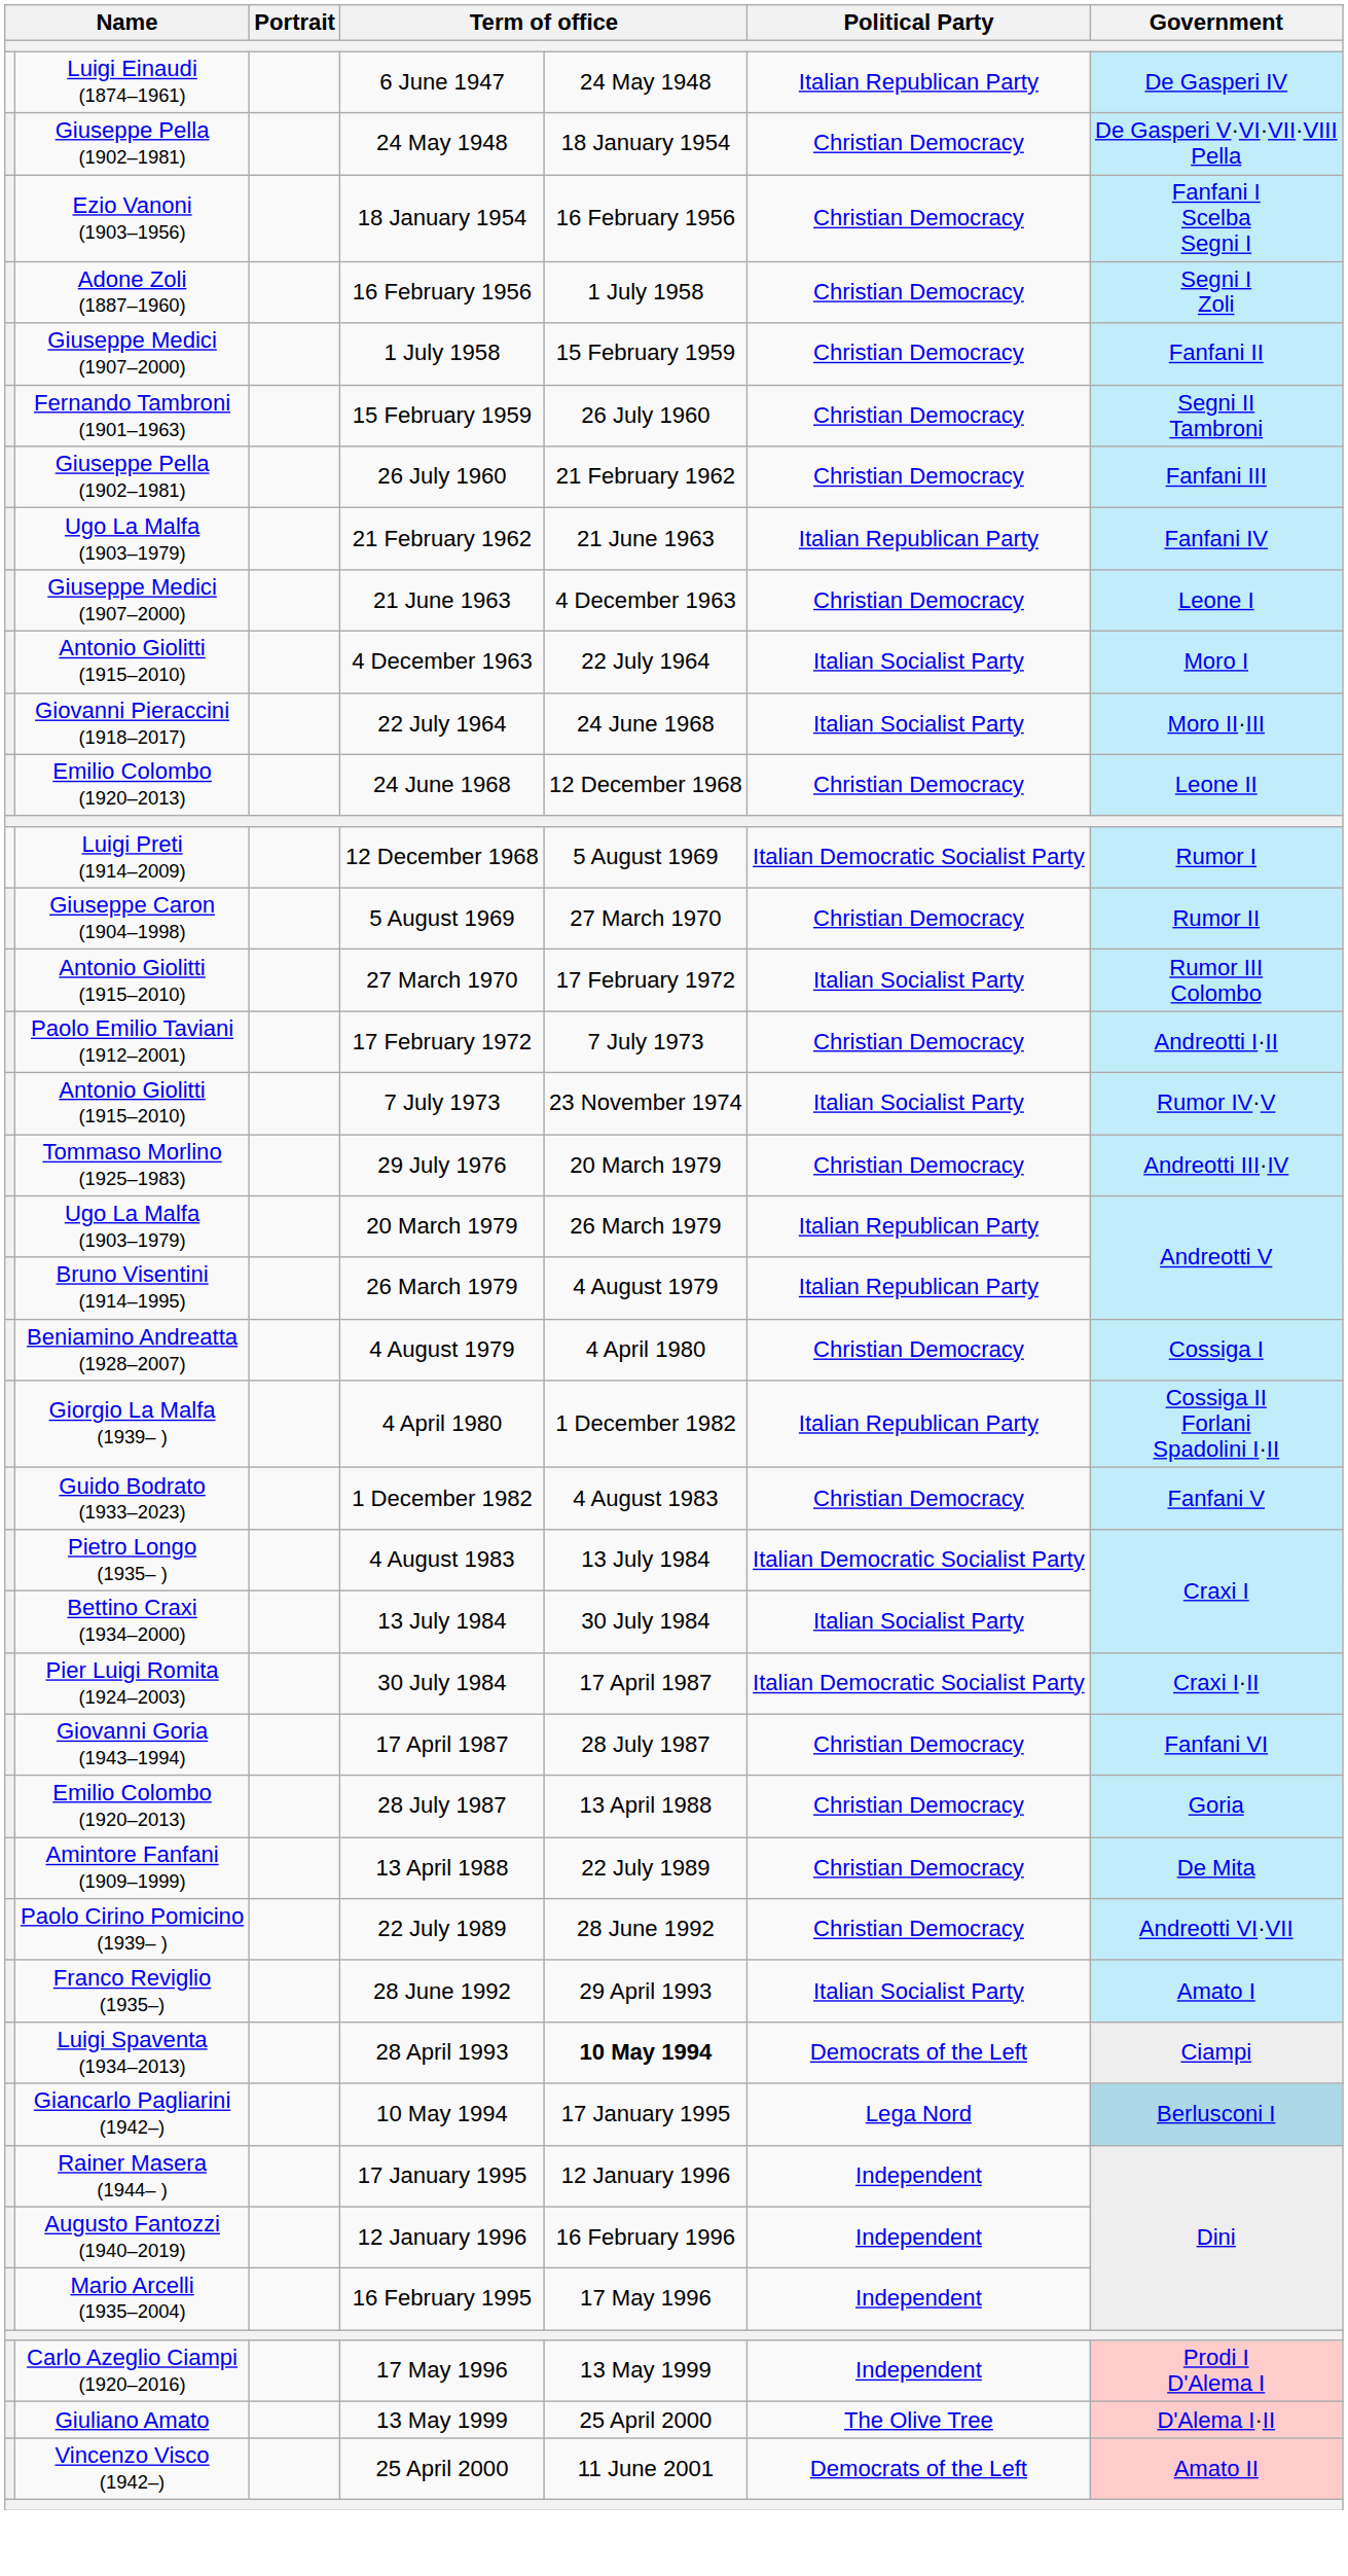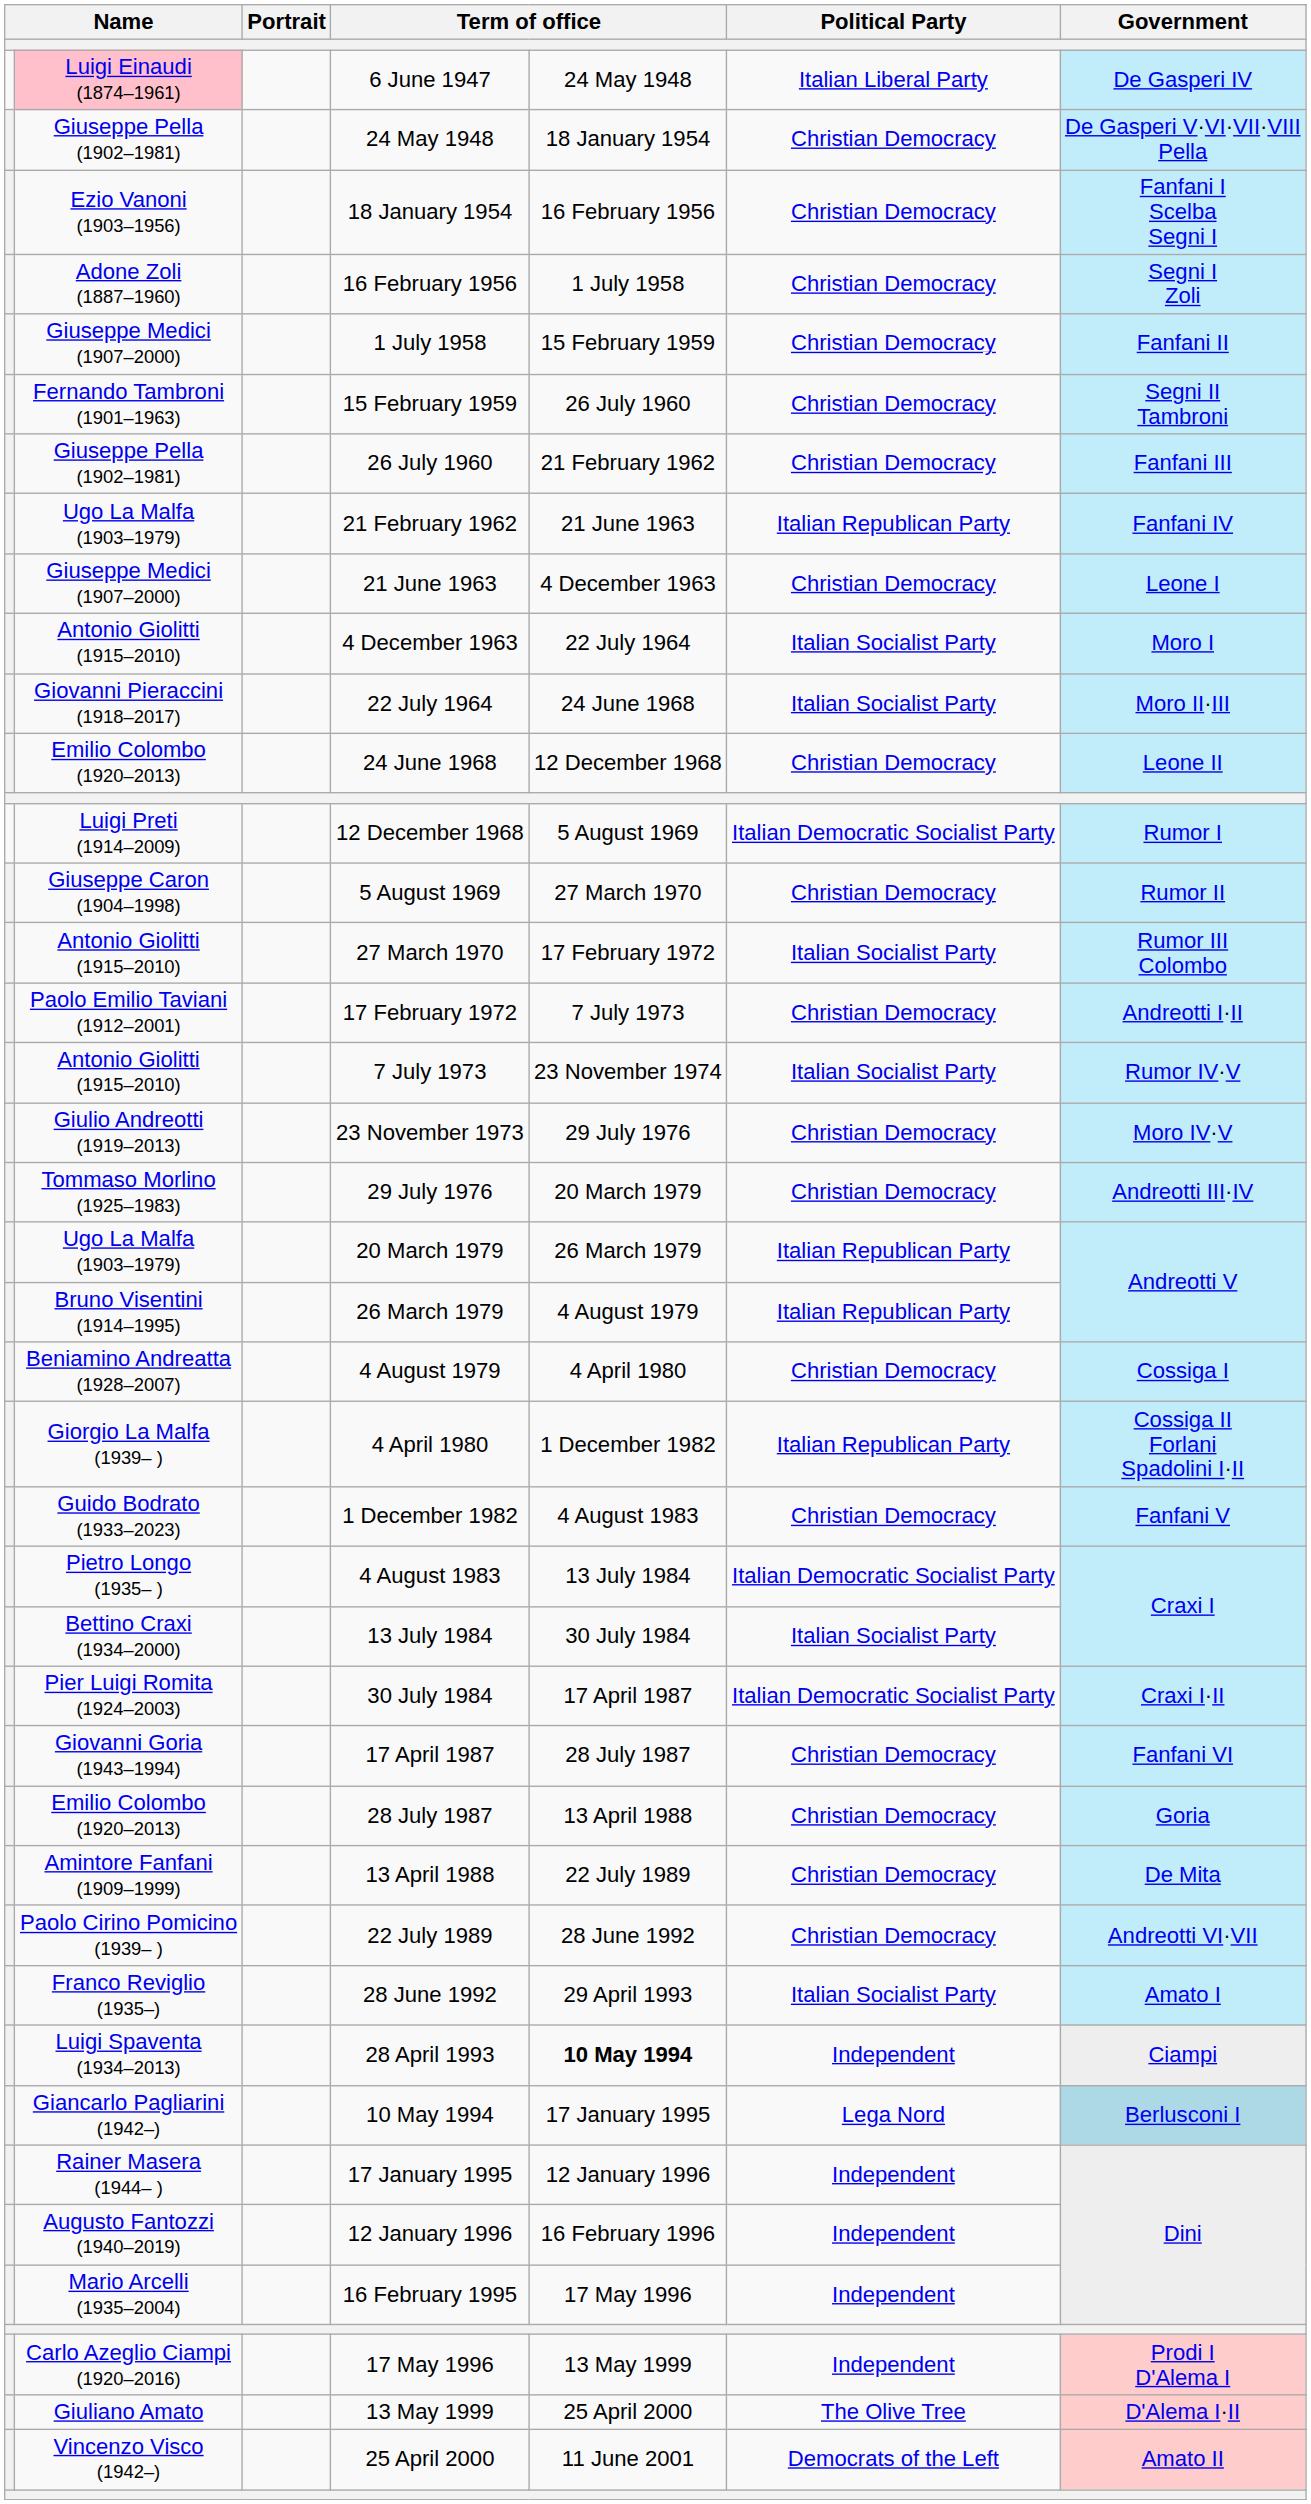6 June 1947 | column 2: no background -> pink background
6 June 1947 | Political Party: Italian Republican Party -> Italian Liberal Party
+ row: Giulio Andreotti (1919–2013) | 23 November 1973 | 29 July 1976 | Christian Democracy | Moro IV·V
28 April 1993 | Political Party: Democrats of the Left -> Independent
